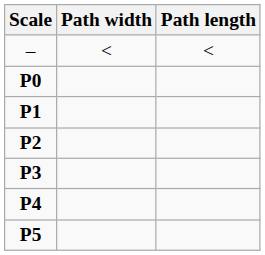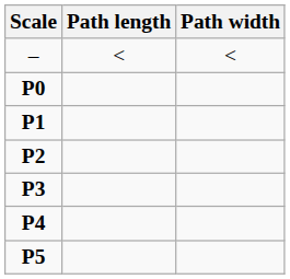columns swapped: Path length <-> Path width
